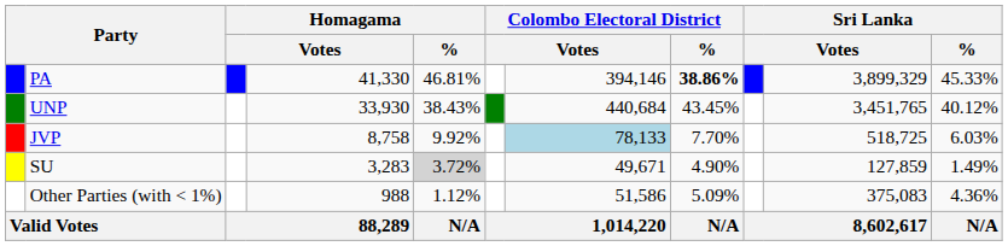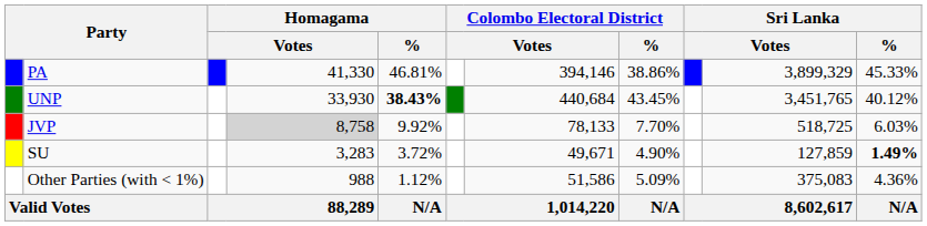PA | Colombo Electoral District / %: bold -> normal
UNP | Homagama / %: normal -> bold
JVP | column 4: no background -> lightgrey background
JVP | column 7: lightblue background -> no background
SU | Homagama / %: lightgrey background -> no background
SU | Sri Lanka / %: normal -> bold
